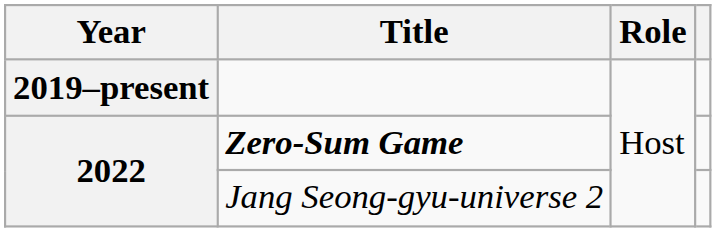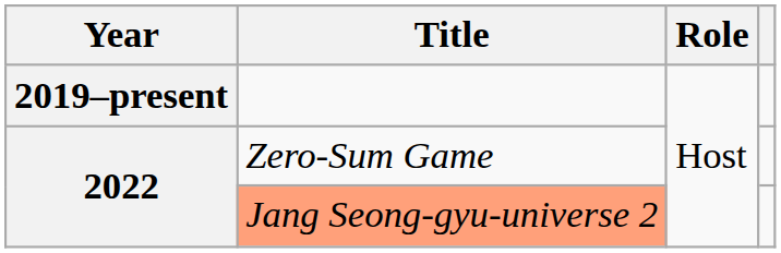Zero-Sum Game | Title: bold -> normal
Jang Seong-gyu-universe 2 | Title: no background -> lightsalmon background
